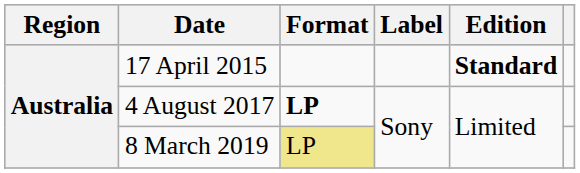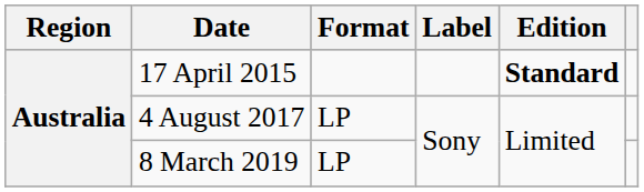4 August 2017 | Format: bold -> normal
8 March 2019 | Format: khaki background -> no background
